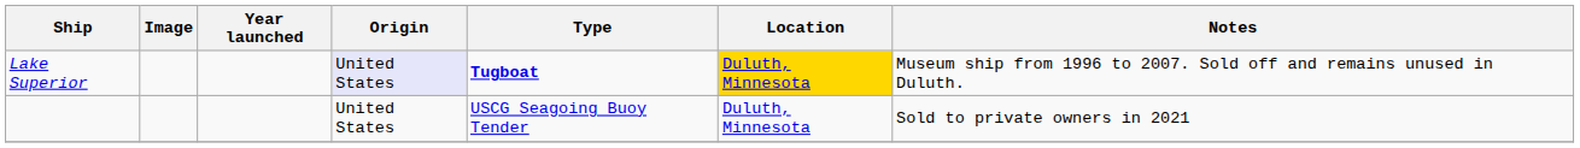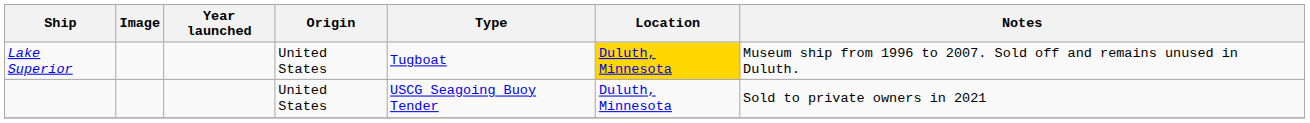Lake Superior | Origin: lavender background -> no background
Lake Superior | Type: bold -> normal
